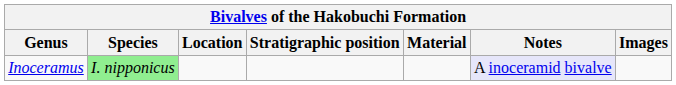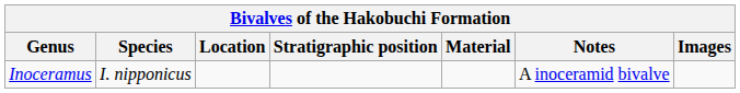Inoceramus | Species: lightgreen background -> no background
Inoceramus | Notes: lavender background -> no background
